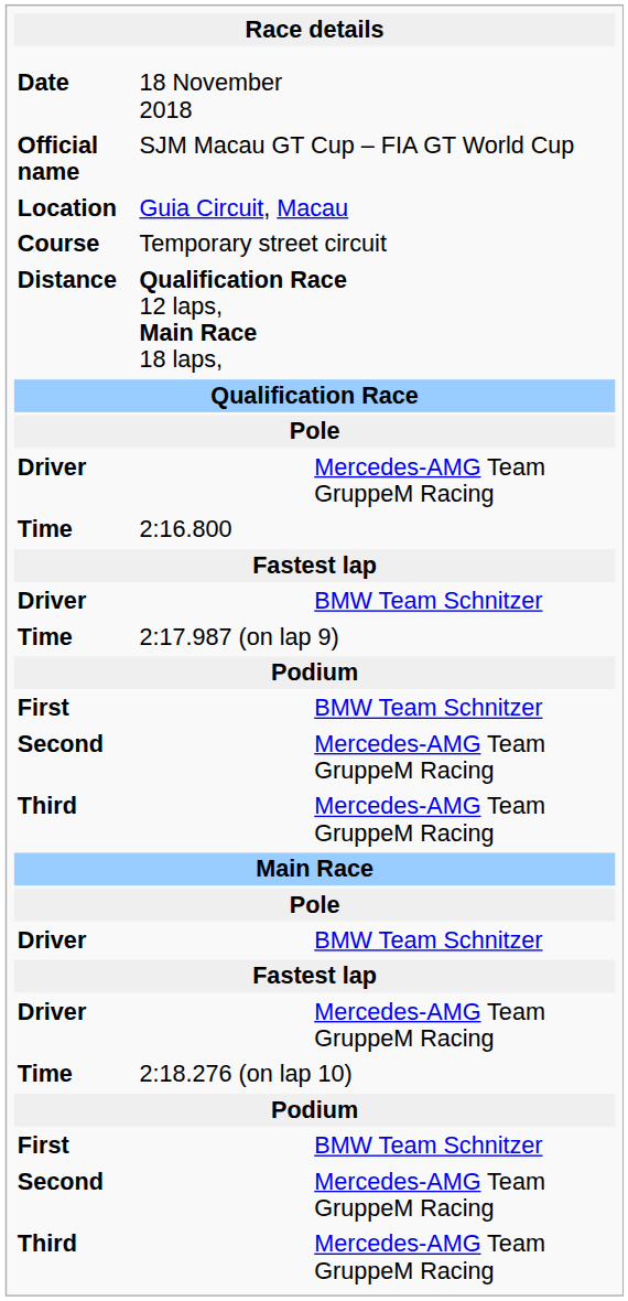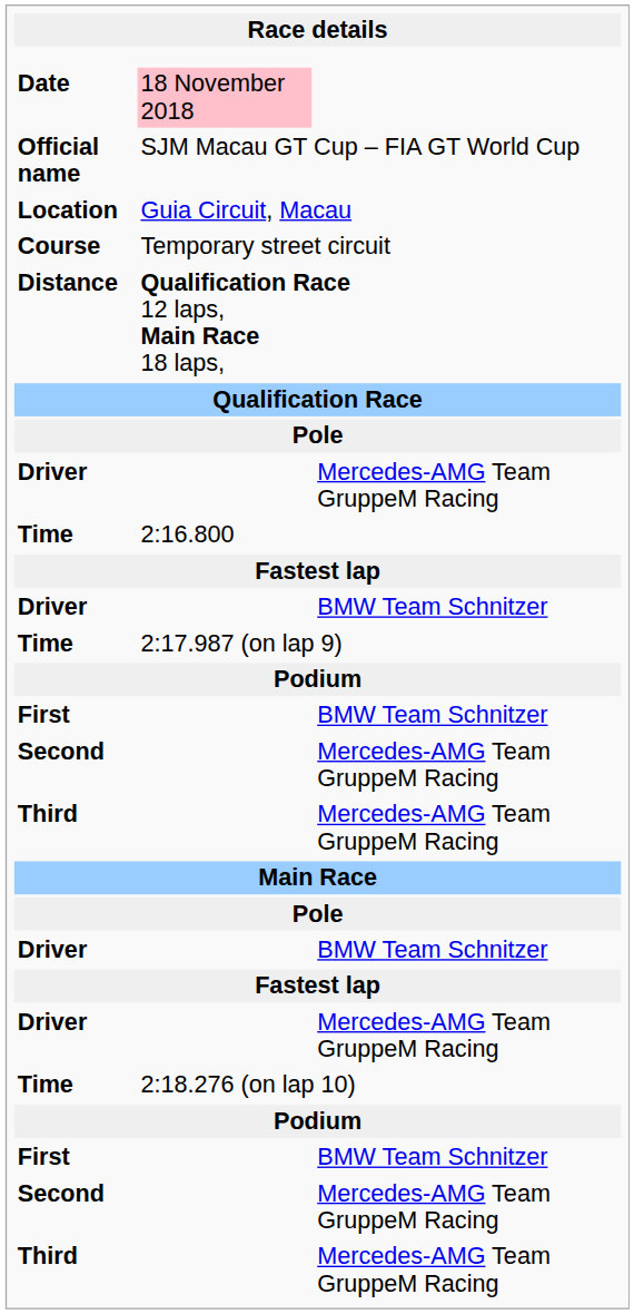Date | column 2: no background -> pink background
